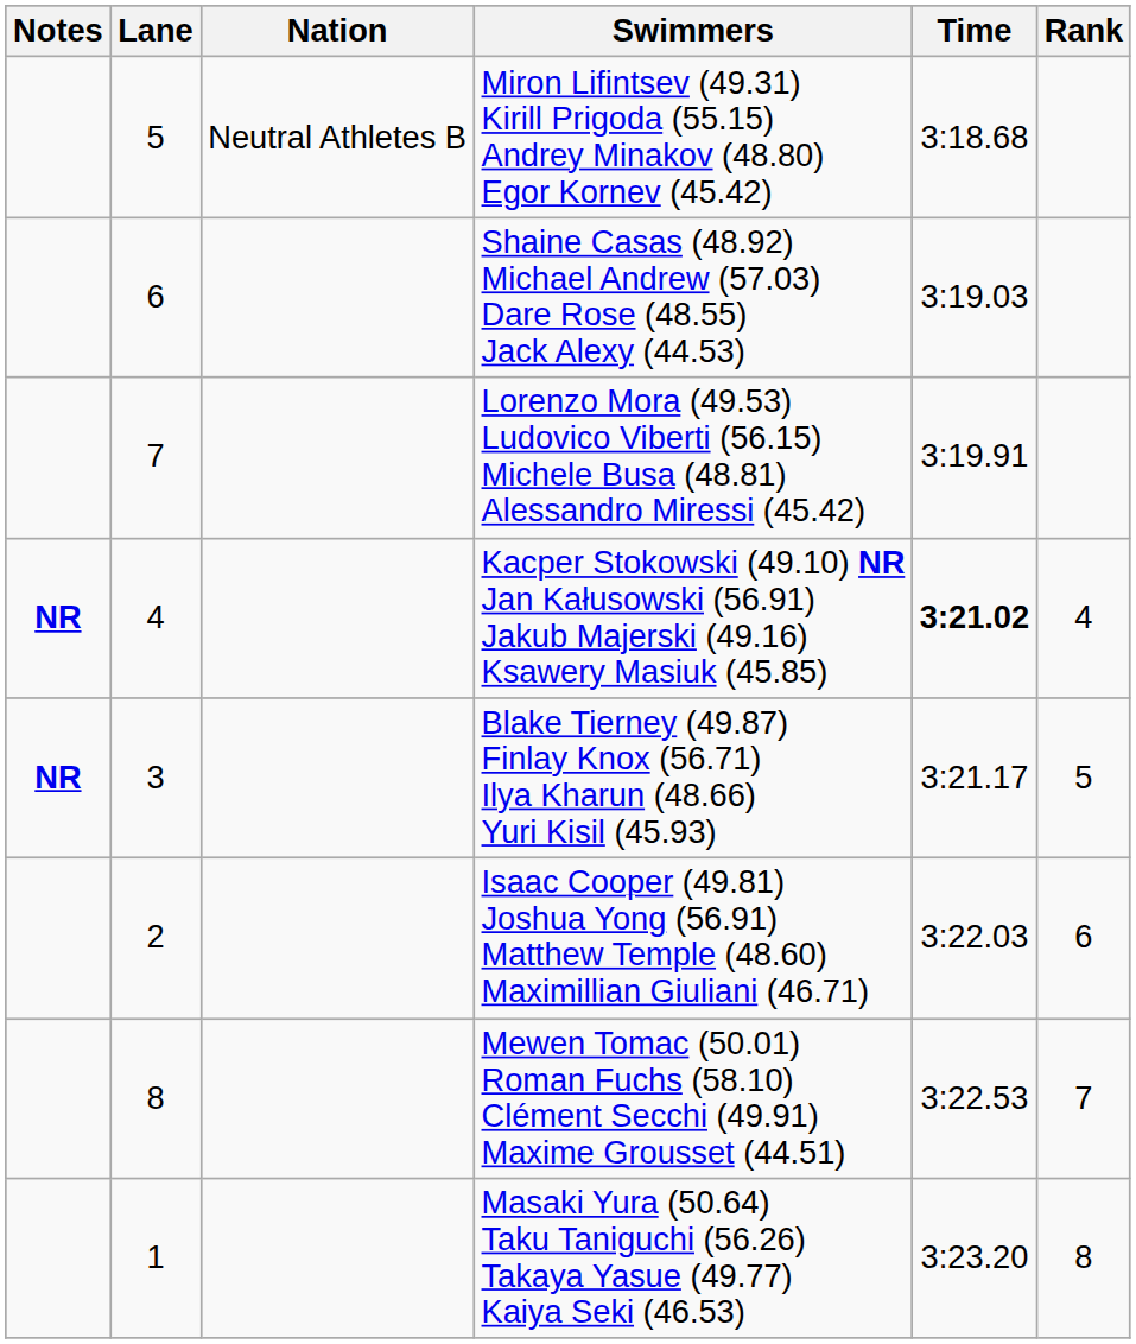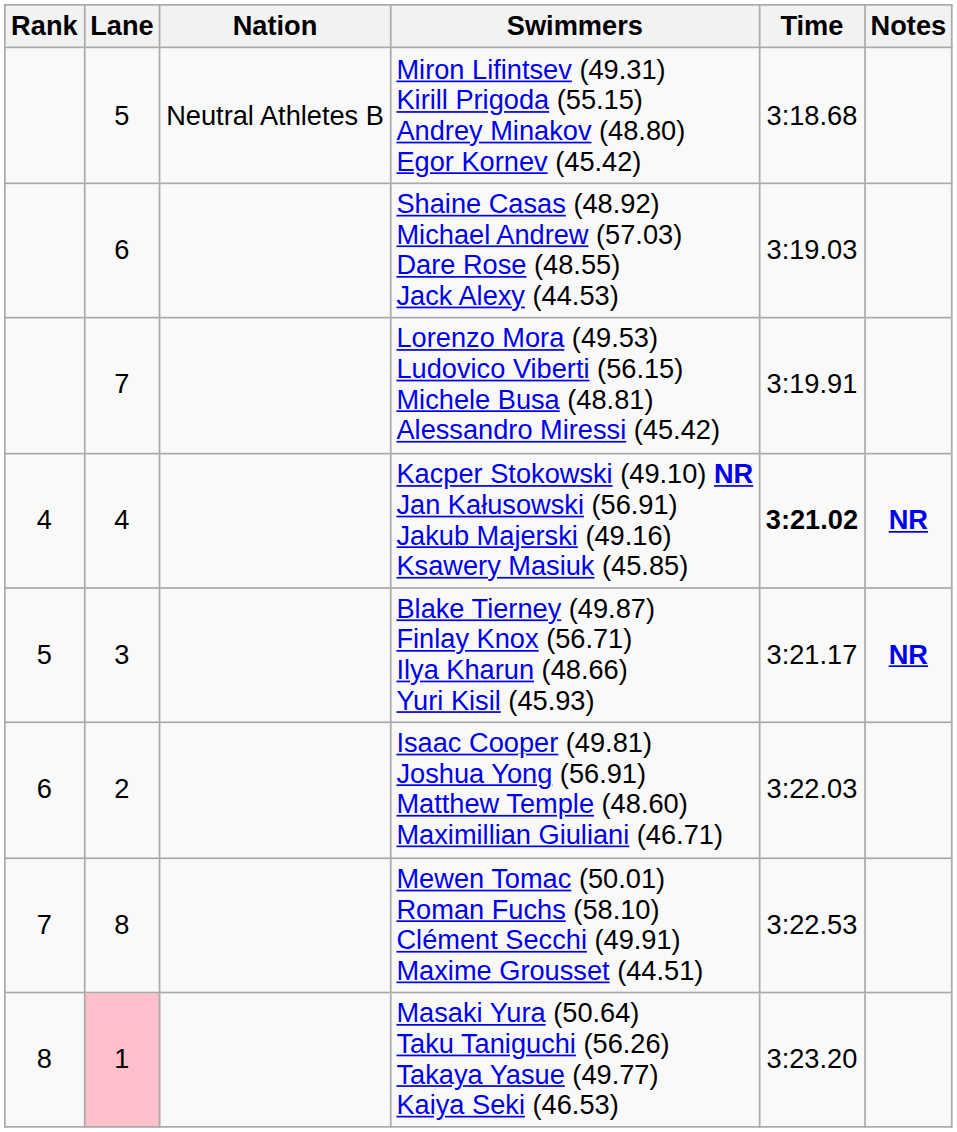columns swapped: Rank <-> Notes
row 9 | Lane: no background -> pink background
